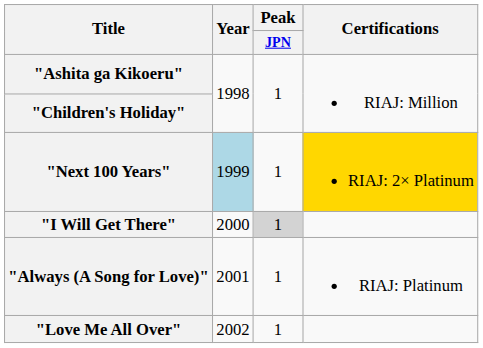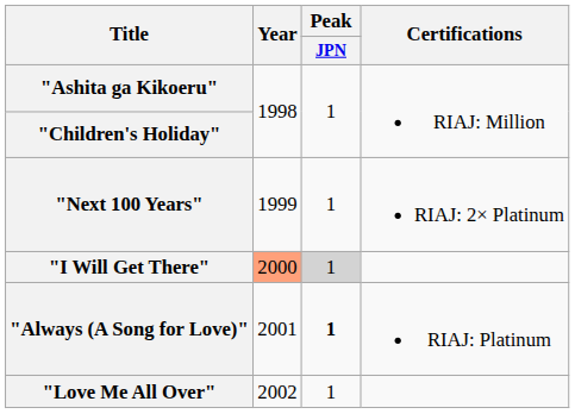"Next 100 Years" | Year: lightblue background -> no background
"Next 100 Years" | Certifications: gold background -> no background
"I Will Get There" | Year: no background -> lightsalmon background
"Always (A Song for Love)" | Peak / JPN: normal -> bold
